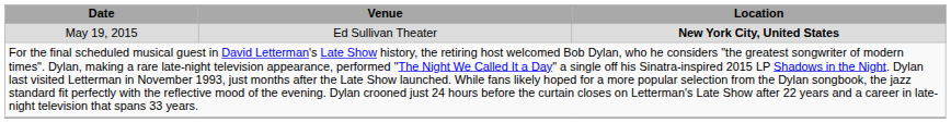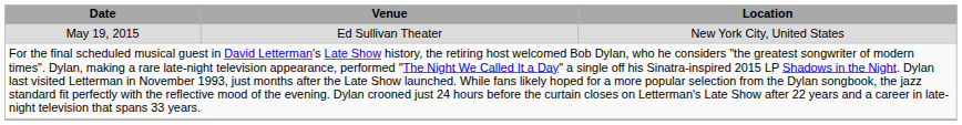May 19, 2015 | Location: bold -> normal
